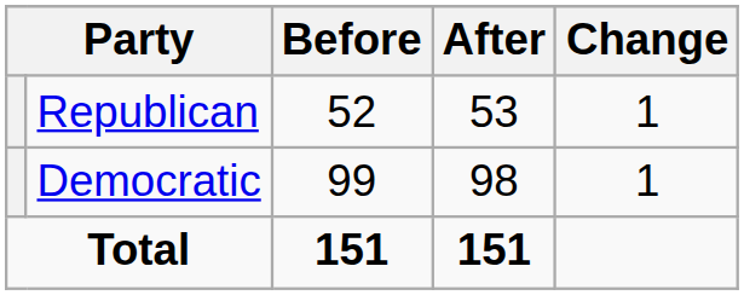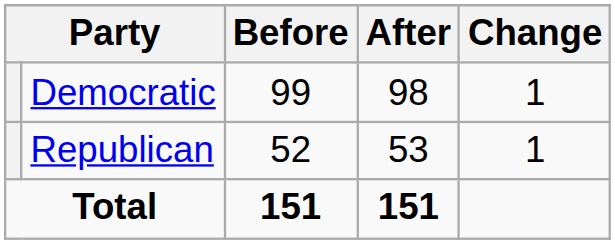rows swapped: Democratic <-> Republican
